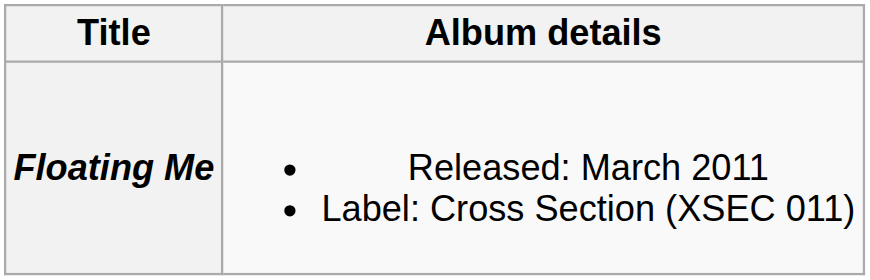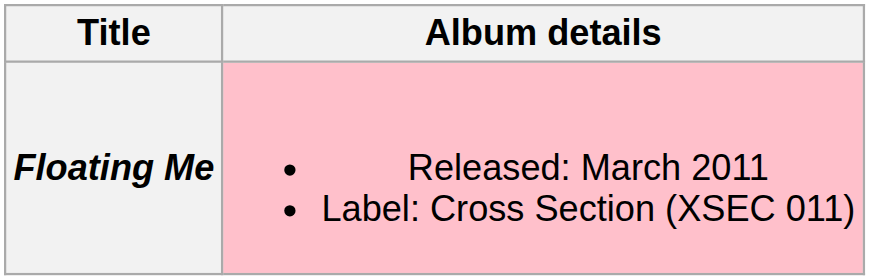Floating Me | Album details: no background -> pink background
